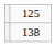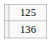row 2 | column 2: 138 -> 136
